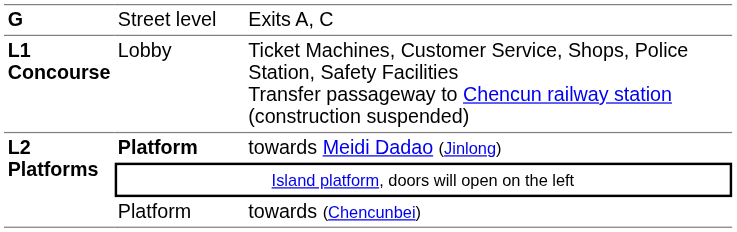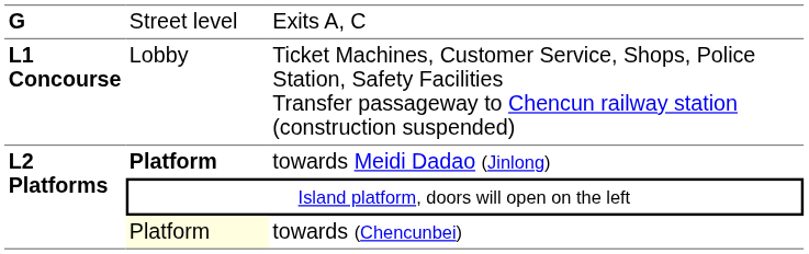towards (Chencunbei) | column 2: no background -> lightyellow background
